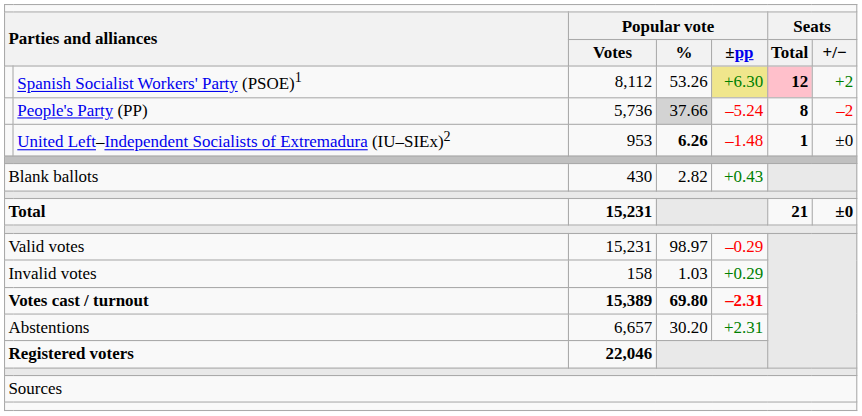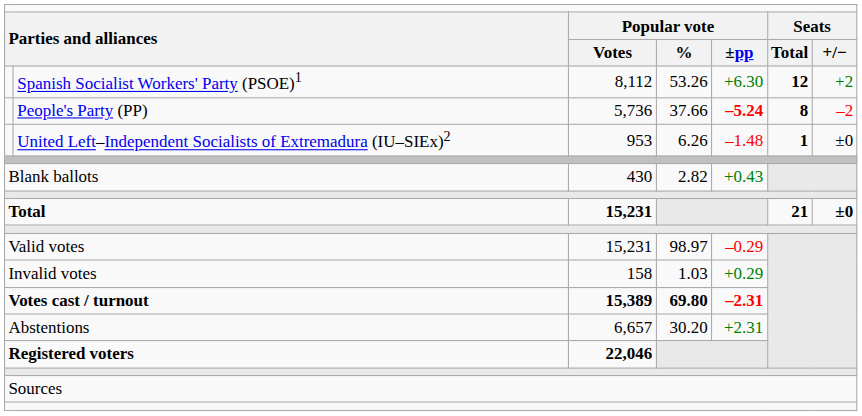Spanish Socialist Workers' Party (PSOE)1 | column 5: khaki background -> no background
Spanish Socialist Workers' Party (PSOE)1 | column 6: pink background -> no background
People's Party (PP) | column 4: lightgrey background -> no background
People's Party (PP) | column 5: normal -> bold
United Left–Independent Socialists of Extremadura (IU–SIEx)2 | column 4: bold -> normal
